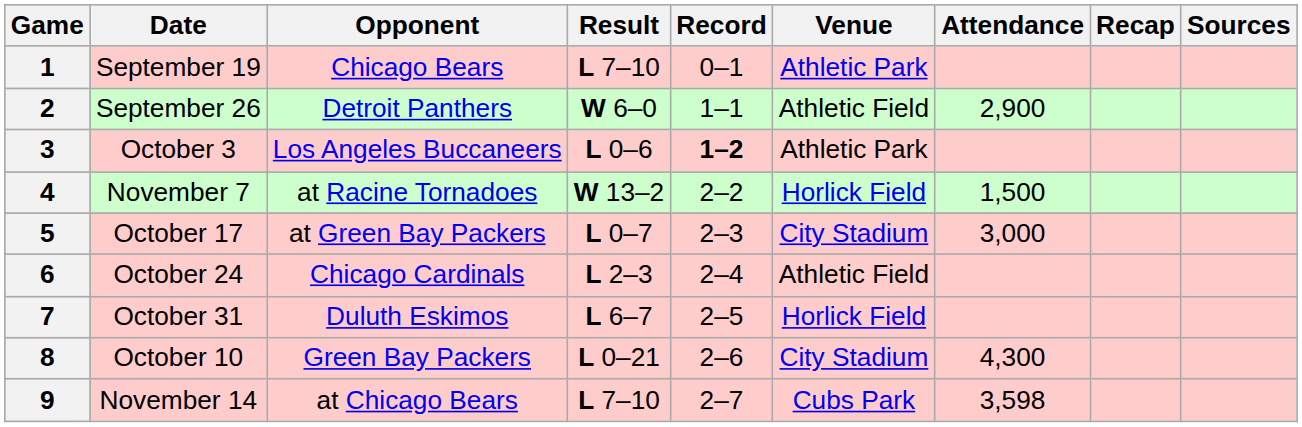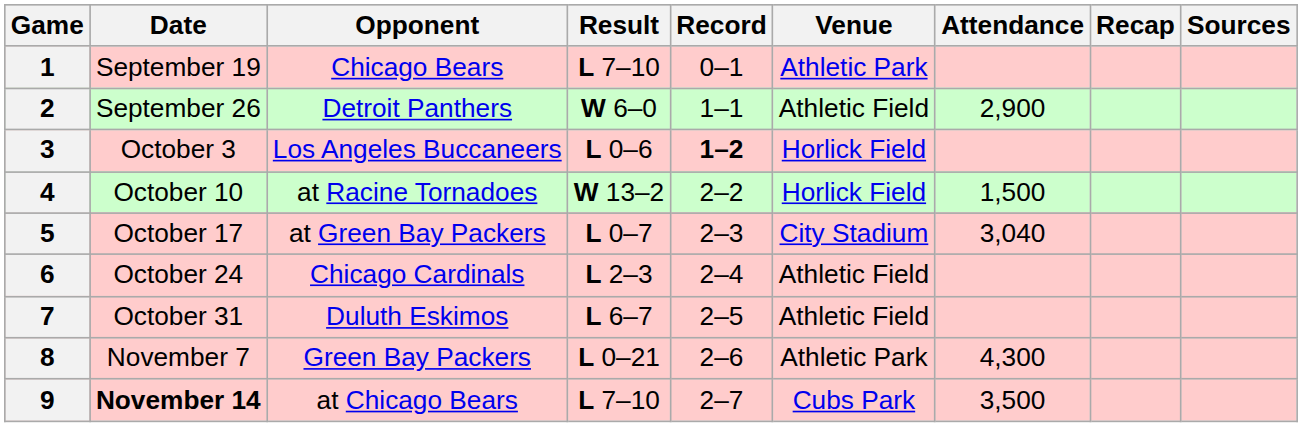3 | Venue: Athletic Park -> Horlick Field
4 | Date: November 7 -> October 10
5 | Attendance: 3,000 -> 3,040
7 | Venue: Horlick Field -> Athletic Field
8 | Date: October 10 -> November 7
8 | Venue: City Stadium -> Athletic Park
9 | Date: normal -> bold
9 | Attendance: 3,598 -> 3,500
